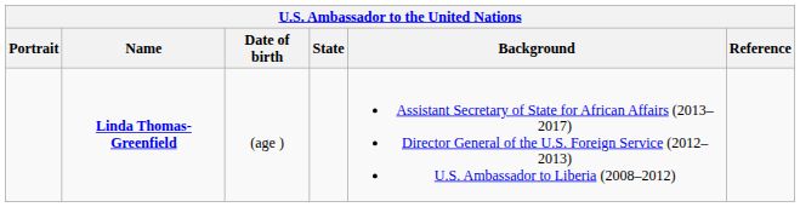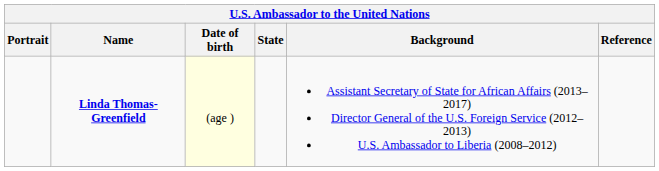Linda Thomas-Greenfield | Date of birth: no background -> lightyellow background
